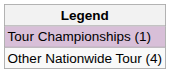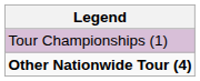row 3 | column 1: normal -> bold
